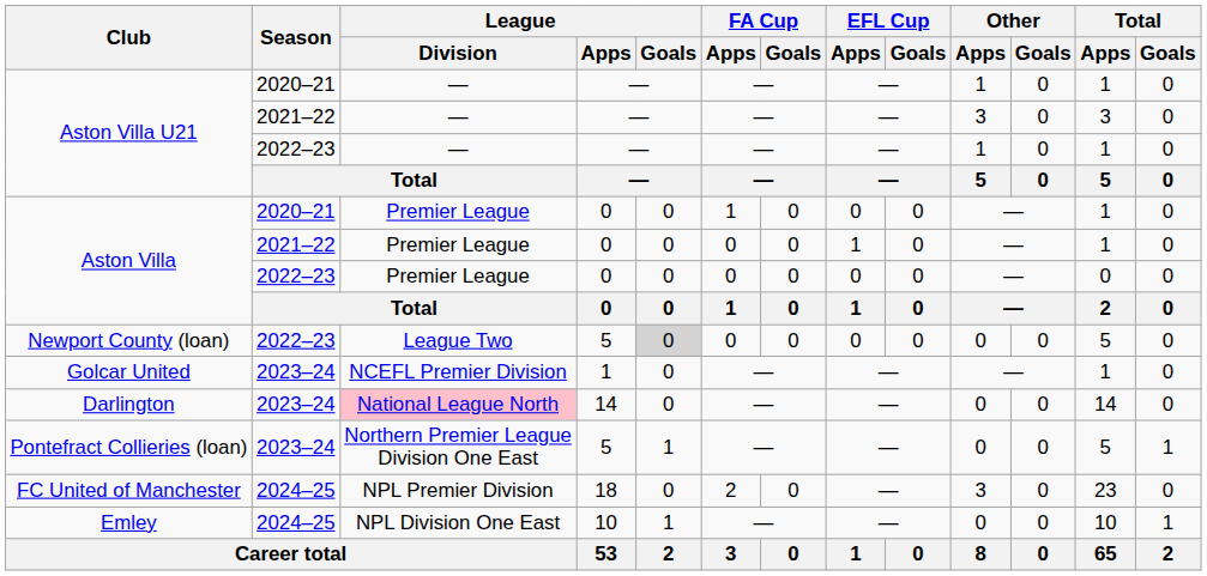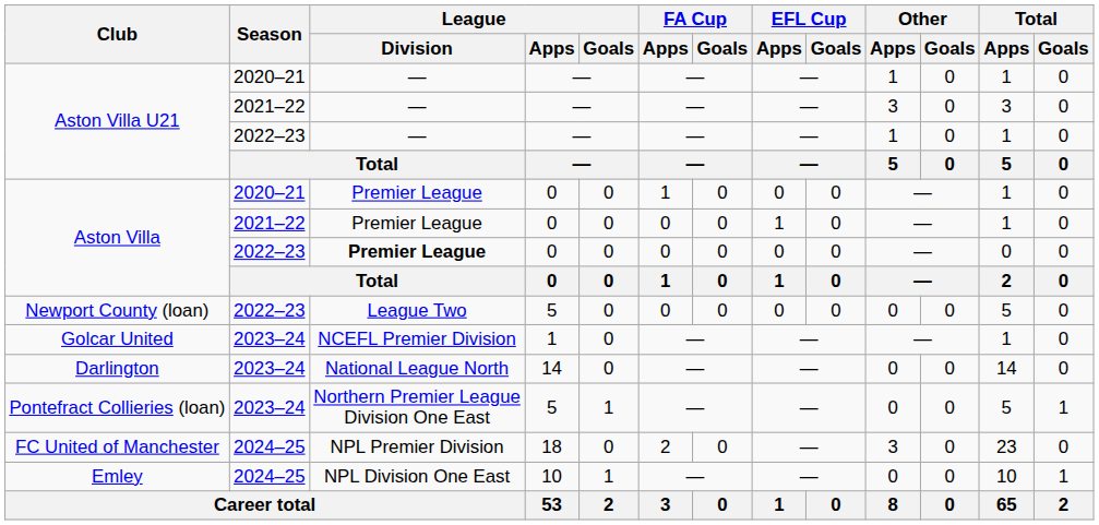Aston Villa / 2022–23 | League / Division: normal -> bold
Newport County (loan) | League / Goals: lightgrey background -> no background
Darlington | League / Division: pink background -> no background
